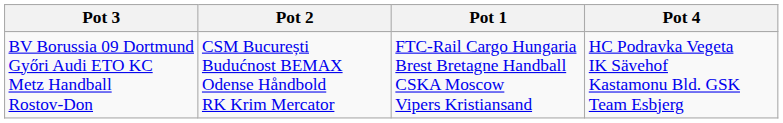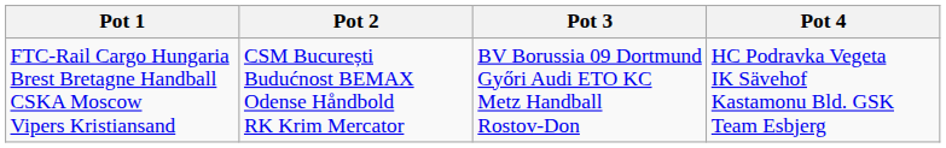columns swapped: Pot 1 <-> Pot 3
